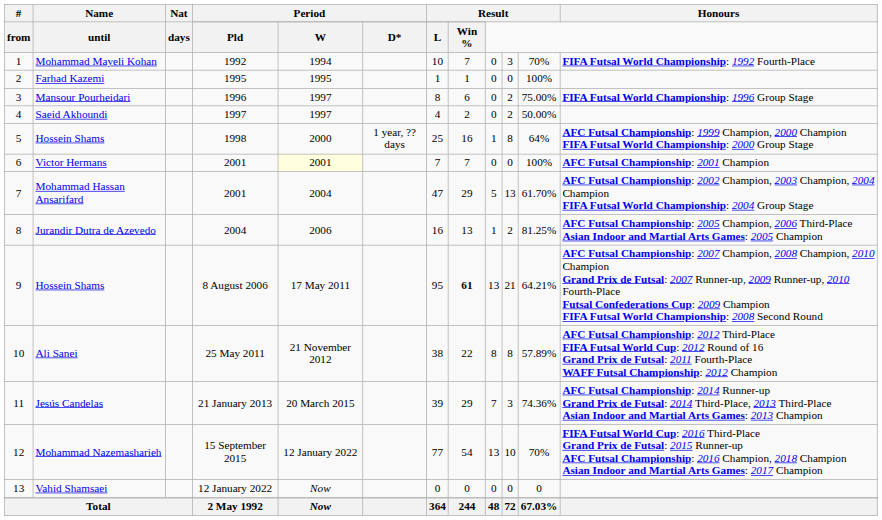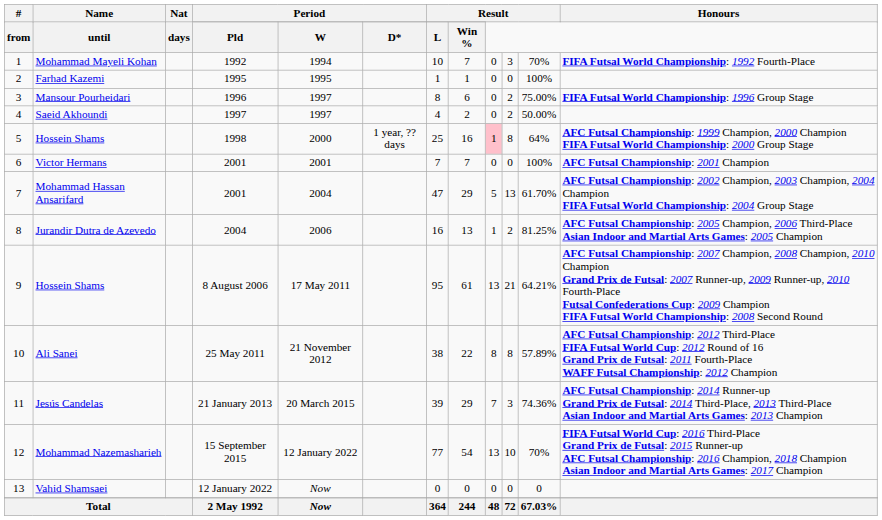5 / Hossein Shams | column 9: no background -> pink background
Victor Hermans | column 5: lightyellow background -> no background
9 / Hossein Shams | column 8: bold -> normal
